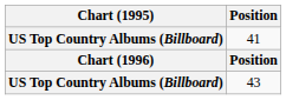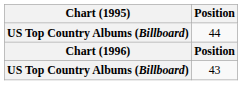row 2 | Position: 41 -> 44
